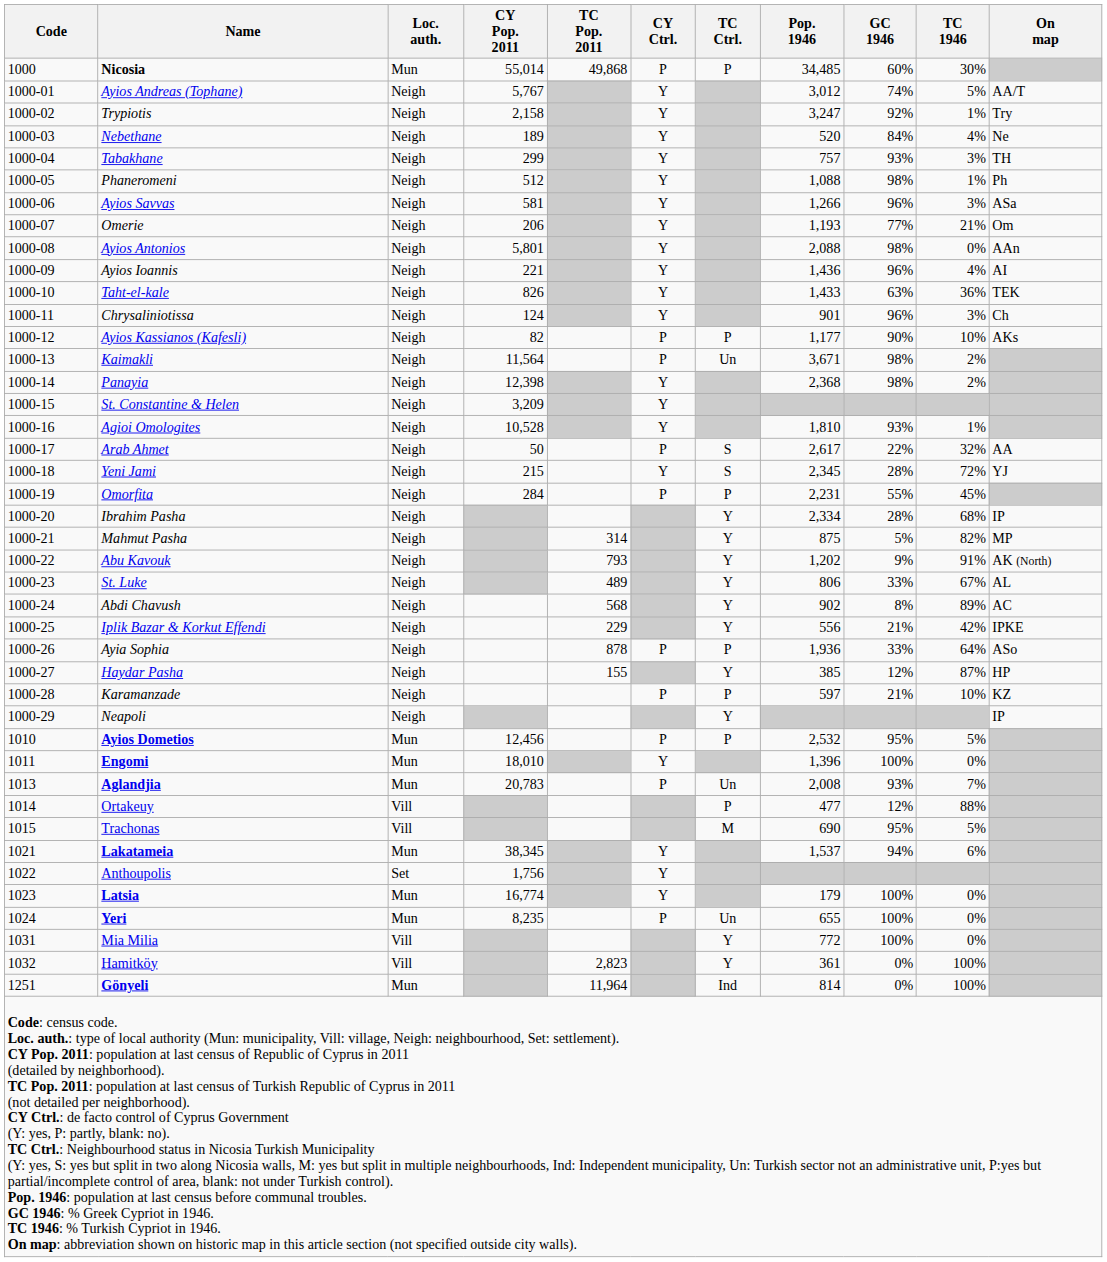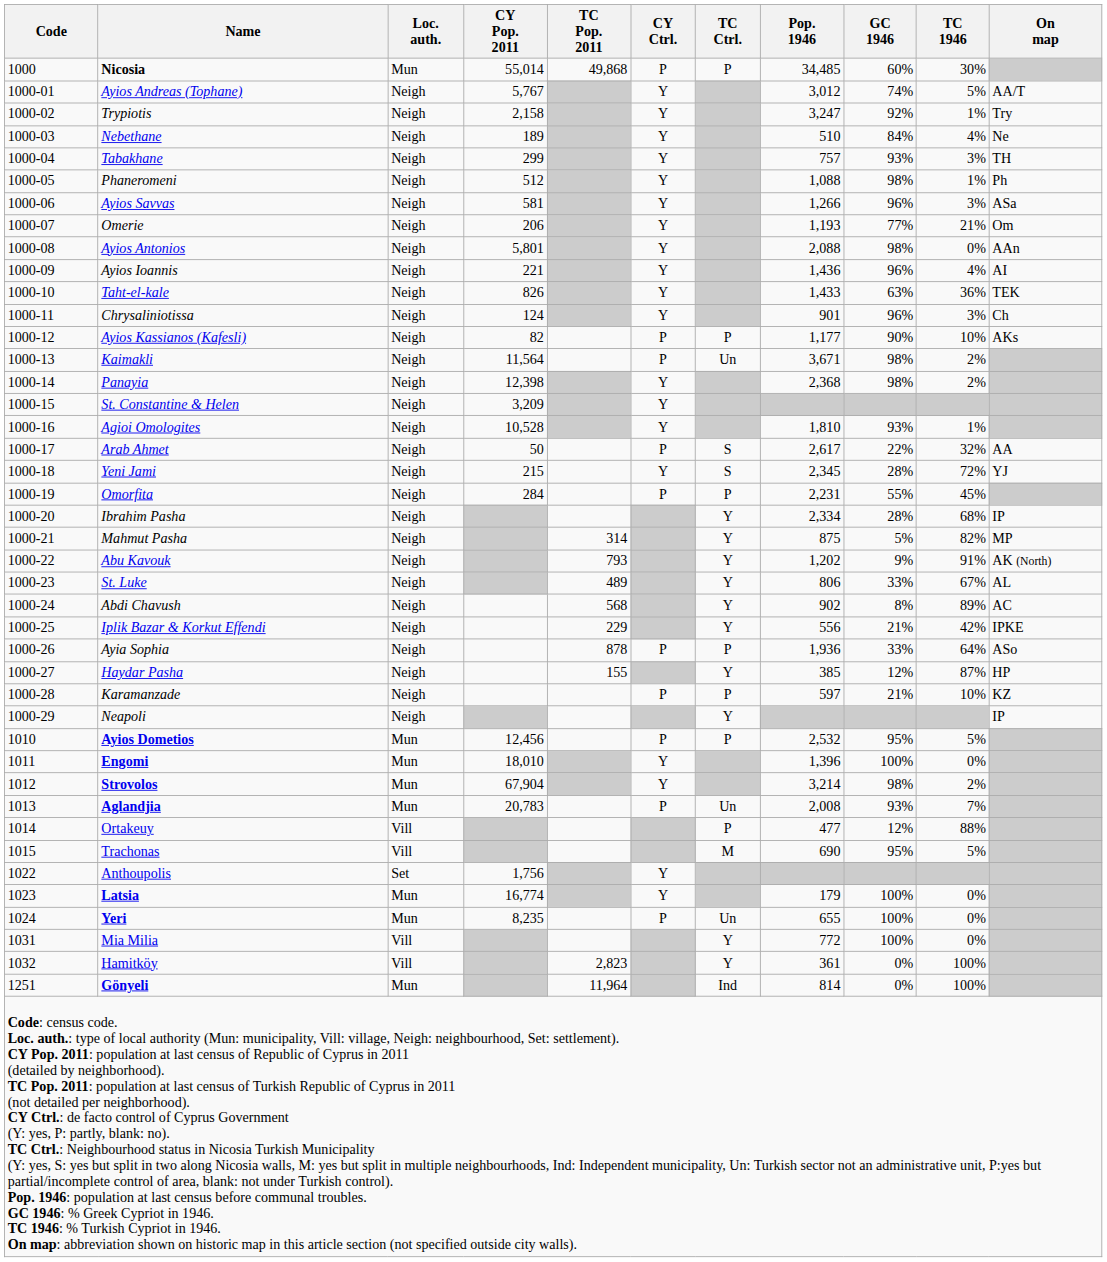Nebethane | Pop. 1946: 520 -> 510
+ row: 1012 | Strovolos | Mun | 67,904 | Y | 3,214 | 98% | 2%
- row: 1021 | Lakatameia | Mun | 38,345 | Y | 1,537 | 94% | 6%
